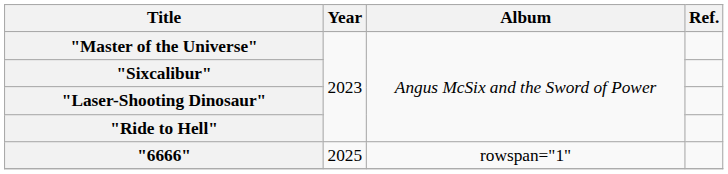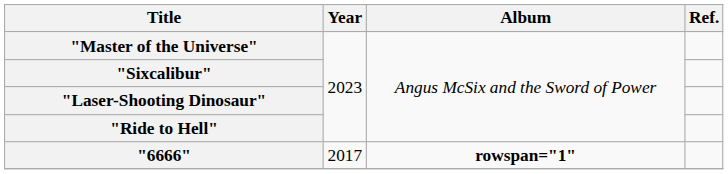"6666" | Year: 2025 -> 2017
"6666" | Album: normal -> bold
